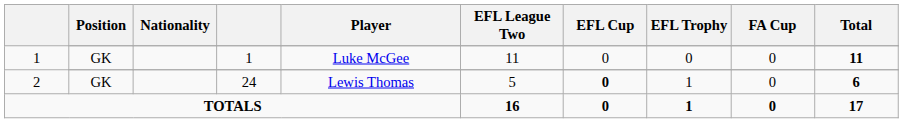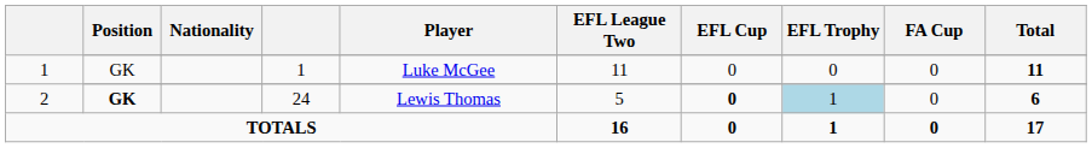24 | Position: normal -> bold
24 | EFL Trophy: no background -> lightblue background
